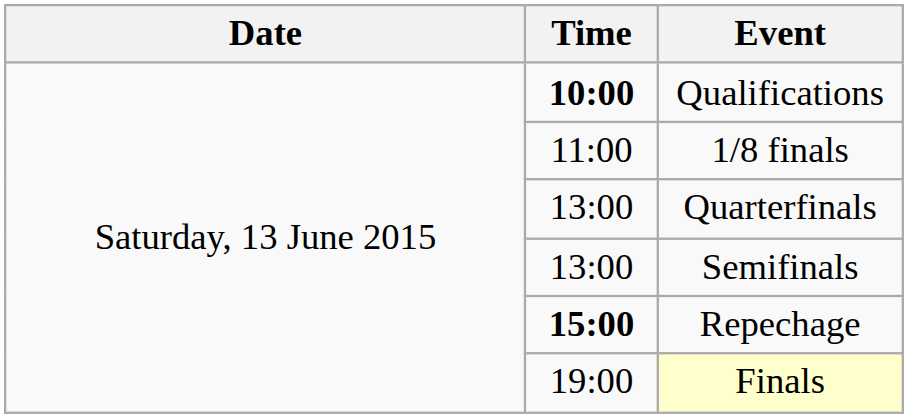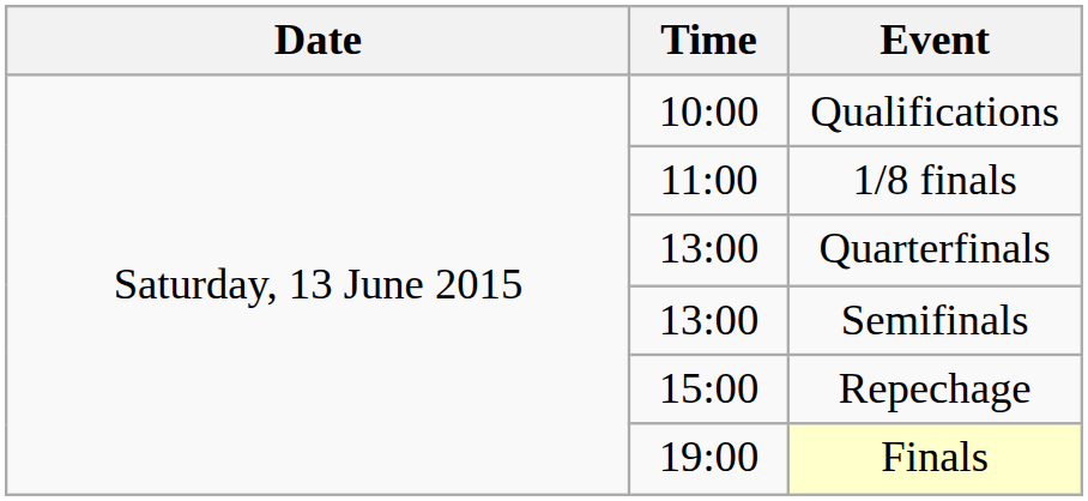Qualifications | Time: bold -> normal
Repechage | Time: bold -> normal
